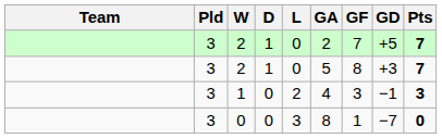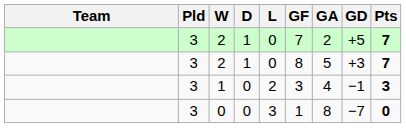columns swapped: GF <-> GA
